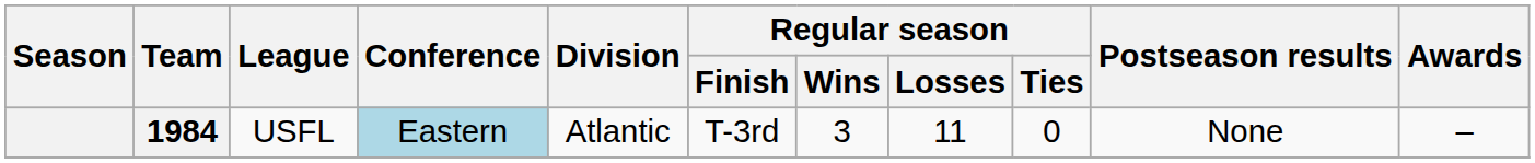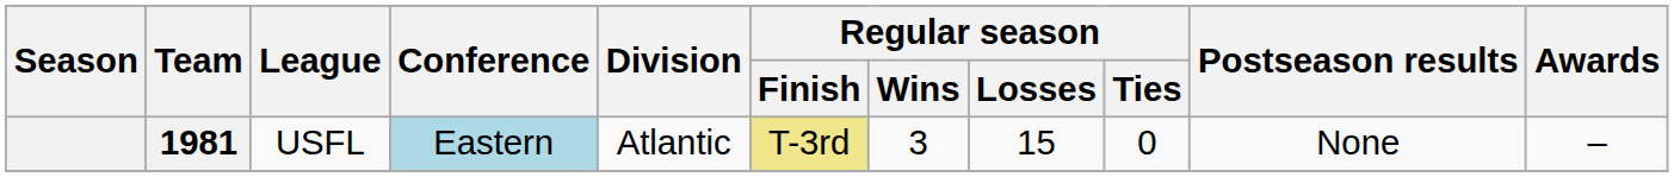USFL | Team: 1984 -> 1981
USFL | Regular season / Finish: no background -> khaki background
USFL | Regular season / Losses: 11 -> 15
